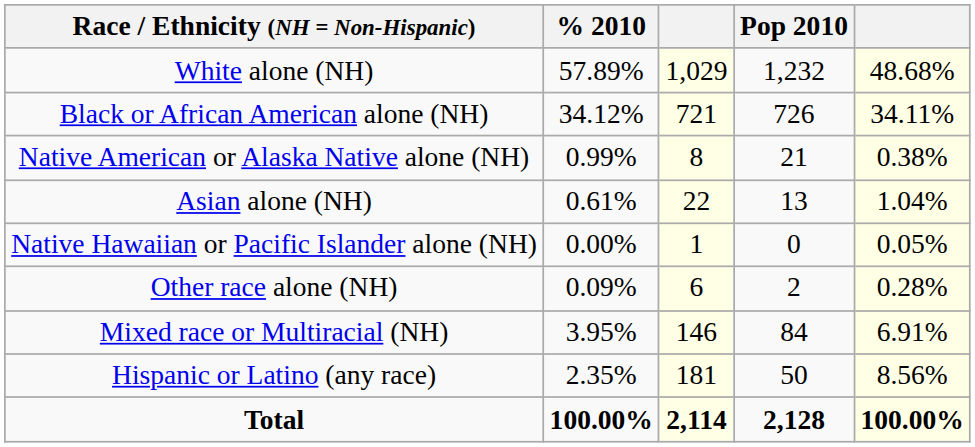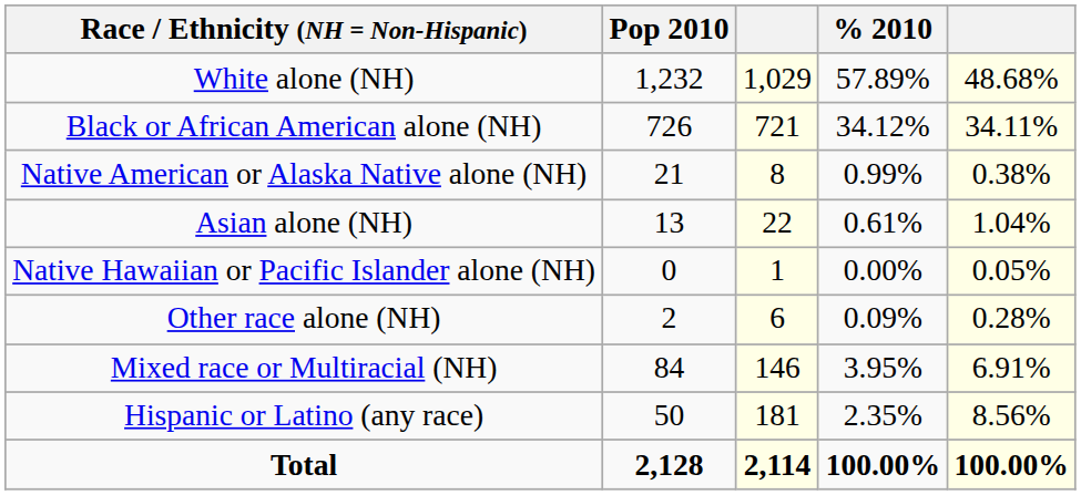columns swapped: Pop 2010 <-> % 2010
